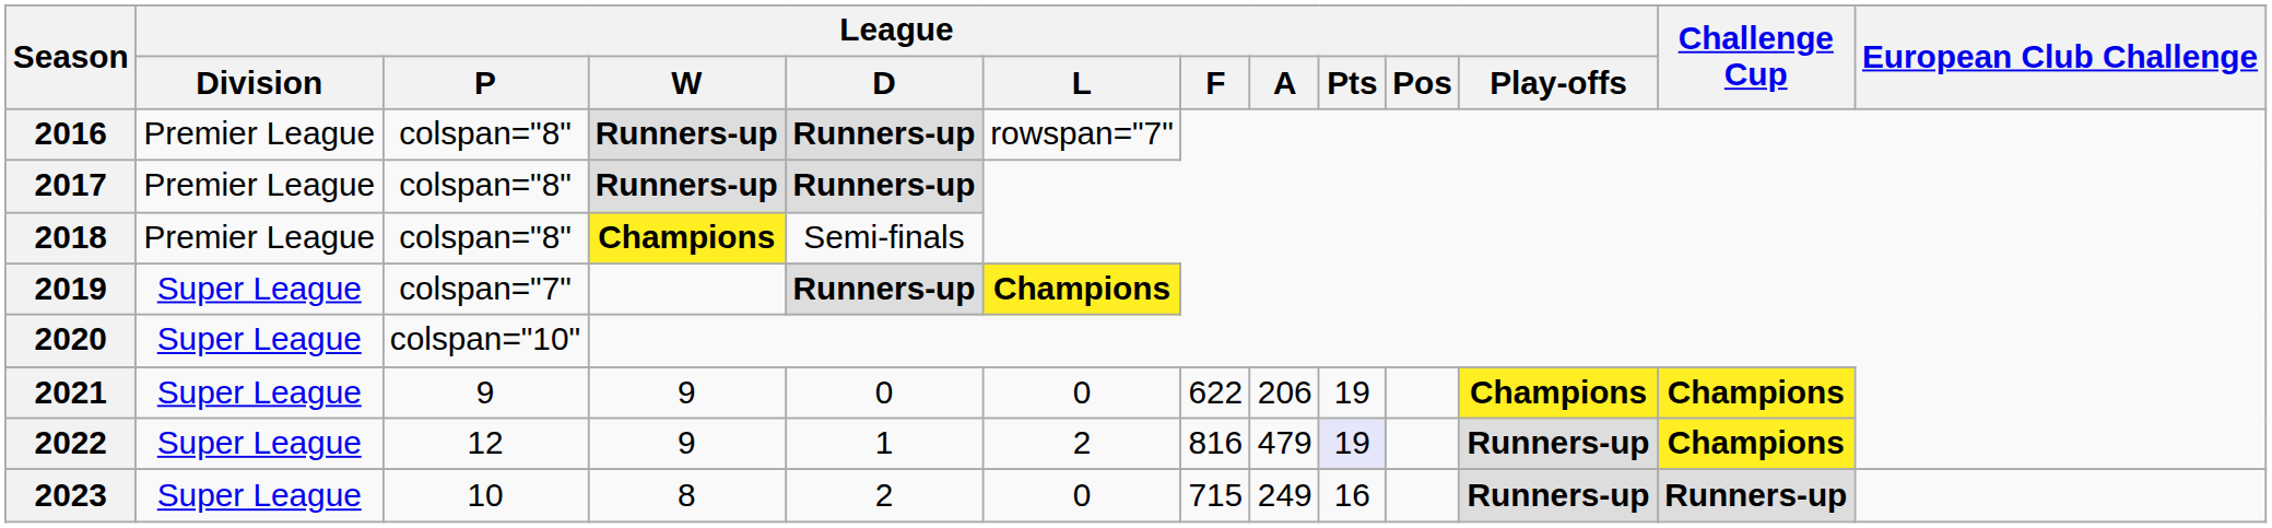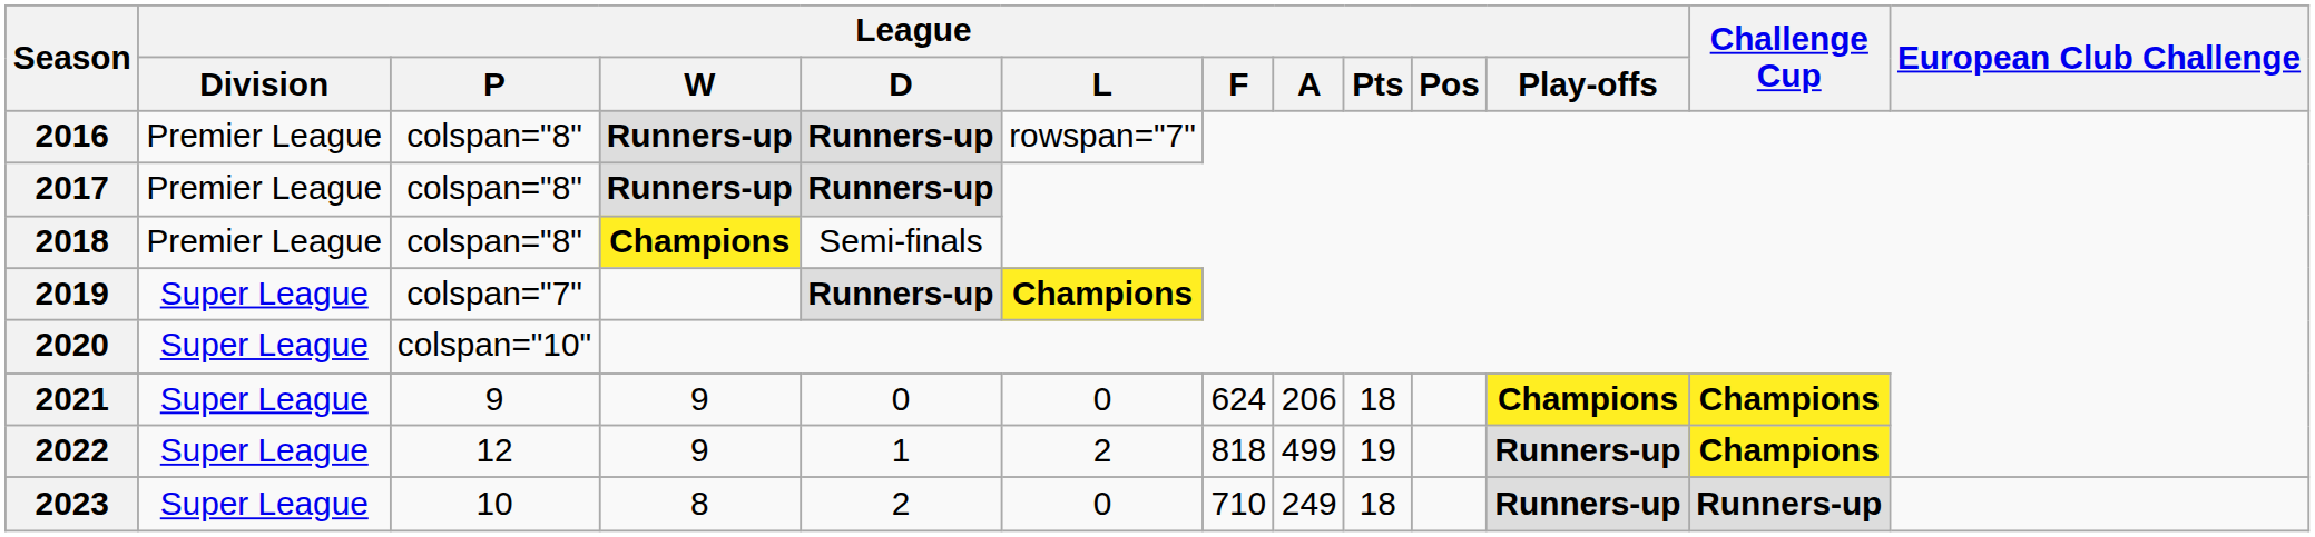2021 | League / F: 622 -> 624
2021 | League / Pts: 19 -> 18
2022 | League / F: 816 -> 818
2022 | League / A: 479 -> 499
2022 | League / Pts: lavender background -> no background
2023 | League / F: 715 -> 710
2023 | League / Pts: 16 -> 18
